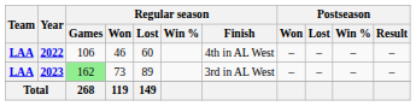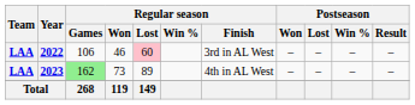2022 | Regular season / Lost: no background -> pink background
2022 | Regular season / Finish: 4th in AL West -> 3rd in AL West
2023 | Regular season / Finish: 3rd in AL West -> 4th in AL West
